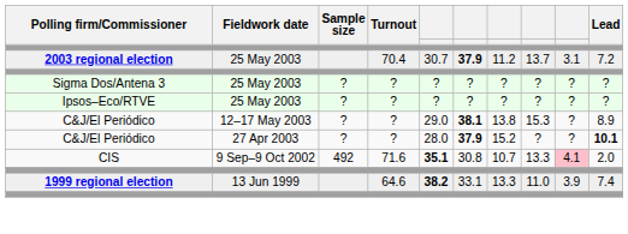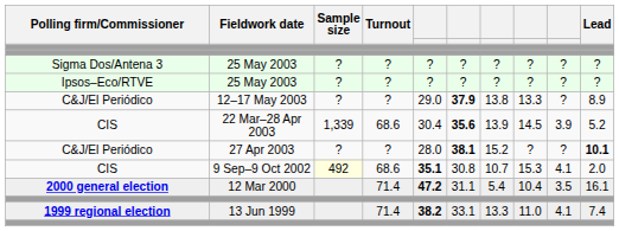- row: 2003 regional election | 25 May 2003 | 70.4 | 30.7 | 37.9 | 11.2 | 13.7 | 3.1 | 7.2
C&J/El Periódico / 12–17 May 2003 | column 6: 38.1 -> 37.9
C&J/El Periódico / 12–17 May 2003 | column 8: 15.3 -> 13.3
+ row: CIS | 22 Mar–28 Apr 2003 | 1,339 | 68.6 | 30.4 | 35.6 | 13.9 | 14.5 | 3.9 | 5.2
C&J/El Periódico / 27 Apr 2003 | column 6: 37.9 -> 38.1
CIS / 9 Sep–9 Oct 2002 | Sample size: no background -> lightyellow background
CIS / 9 Sep–9 Oct 2002 | Turnout: 71.6 -> 68.6
CIS / 9 Sep–9 Oct 2002 | column 8: 13.3 -> 15.3
CIS / 9 Sep–9 Oct 2002 | column 9: pink background -> no background
+ row: 2000 general election | 12 Mar 2000 | 71.4 | 47.2 | 31.1 | 5.4 | 10.4 | 3.5 | 16.1
1999 regional election | Turnout: 64.6 -> 71.4
1999 regional election | column 9: 3.9 -> 4.1
